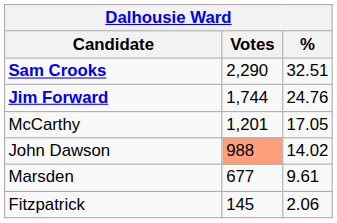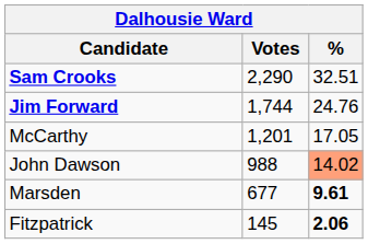John Dawson | Votes: lightsalmon background -> no background
John Dawson | %: no background -> lightsalmon background
Marsden | %: normal -> bold
Fitzpatrick | %: normal -> bold
